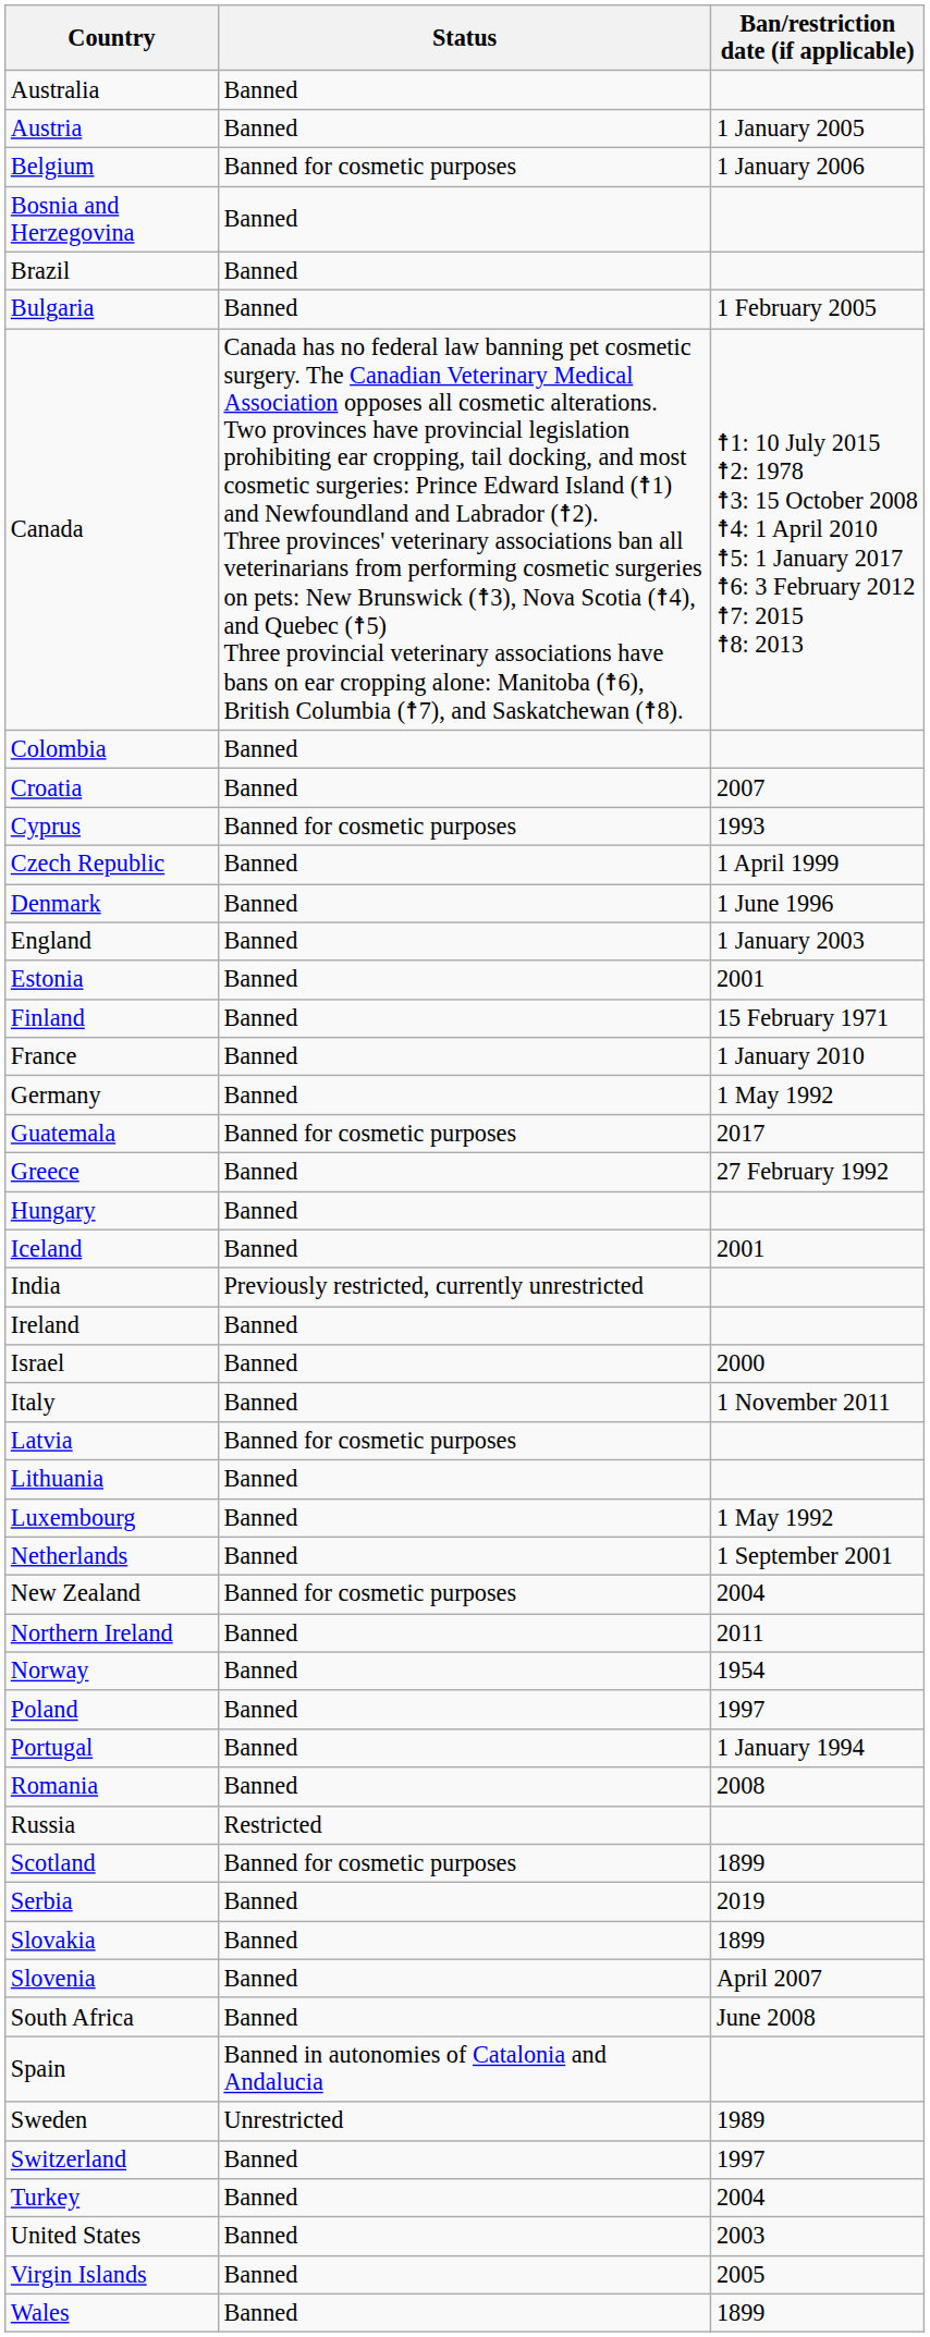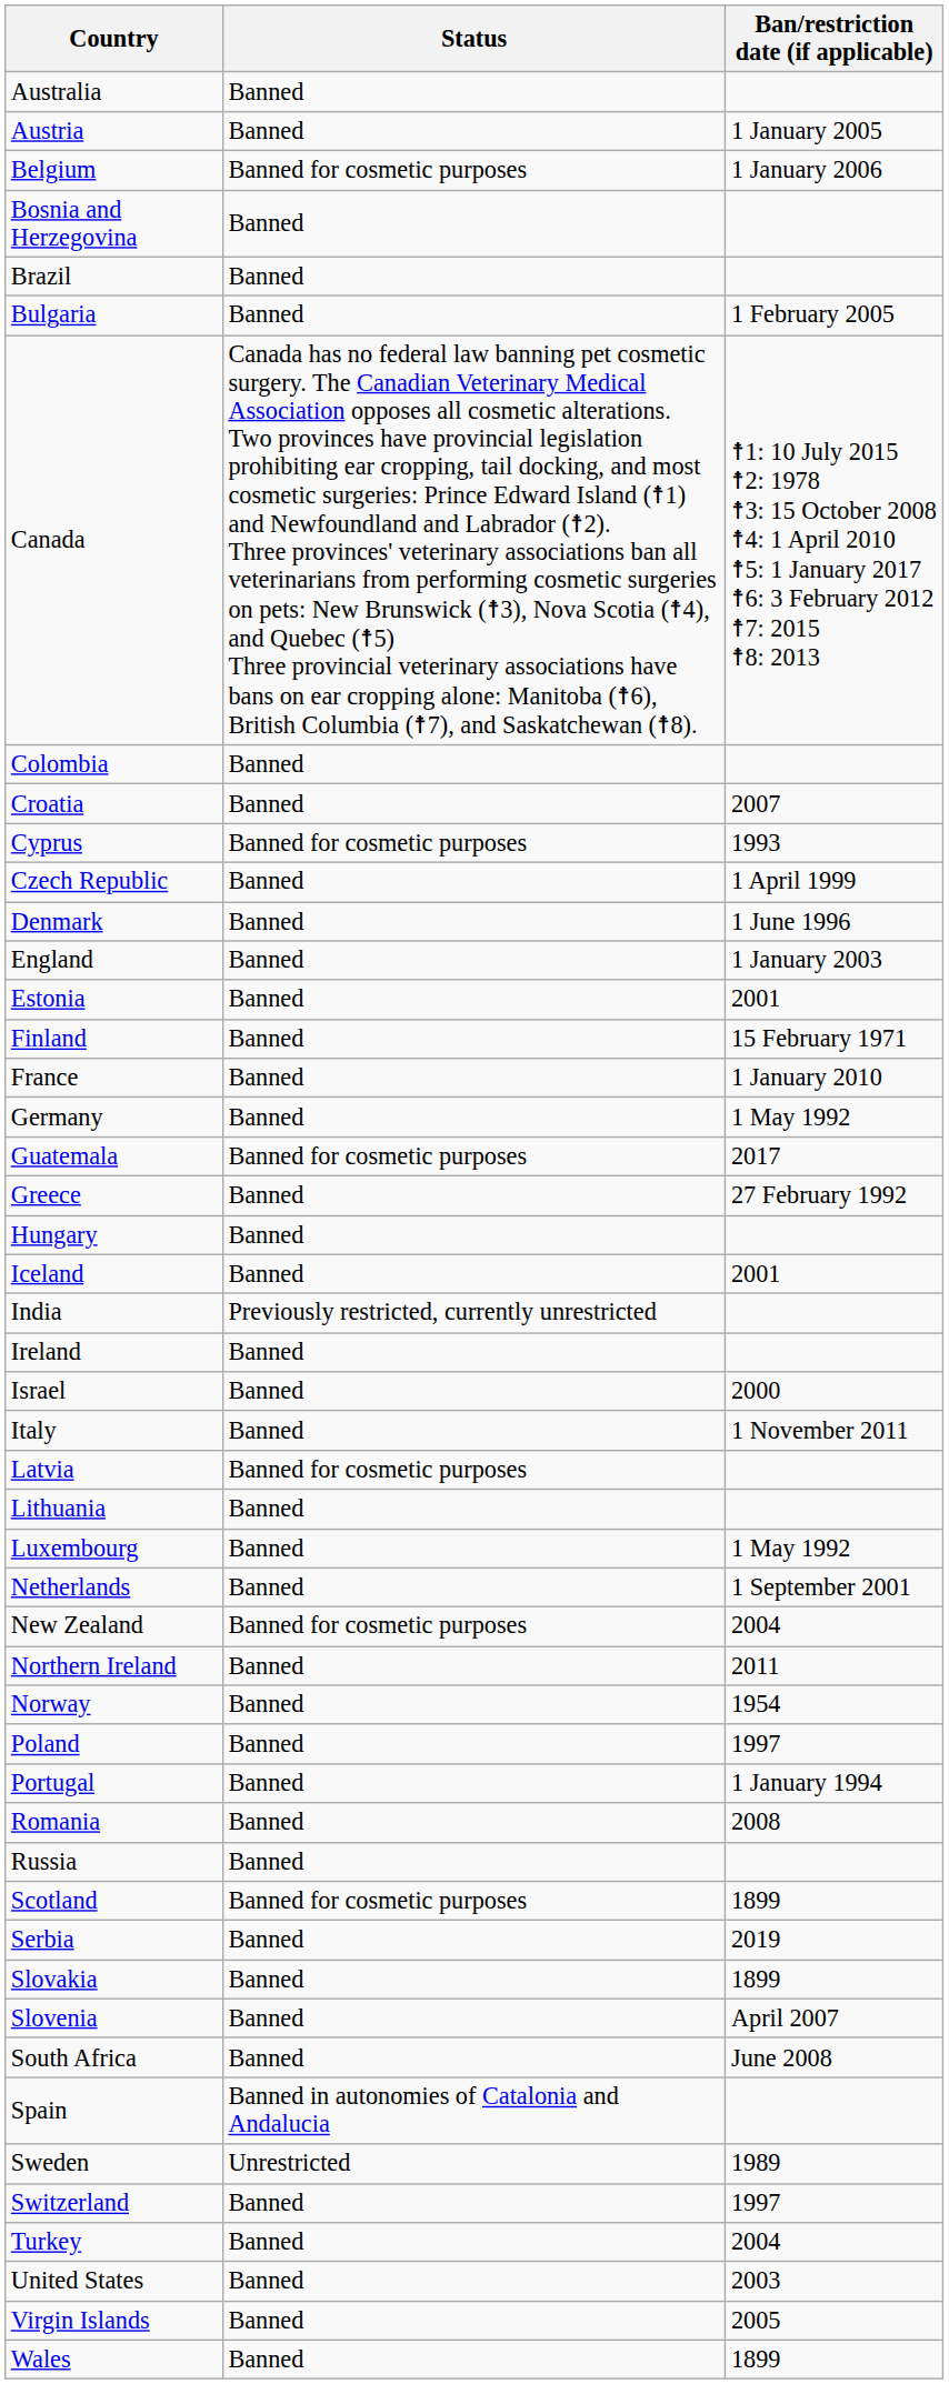Russia | Status: Restricted -> Banned
